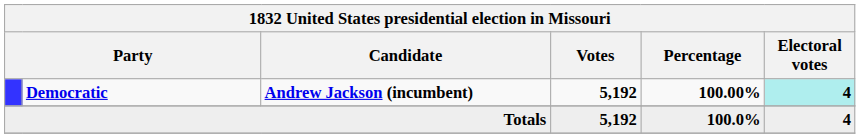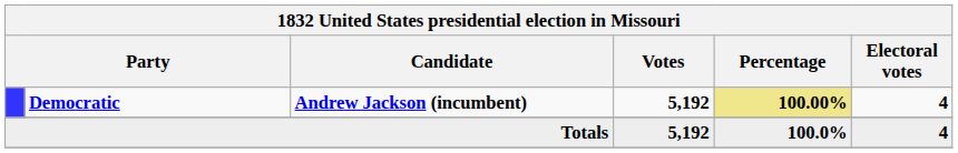row 3 | Percentage: no background -> khaki background
row 3 | Electoral votes: paleturquoise background -> no background
